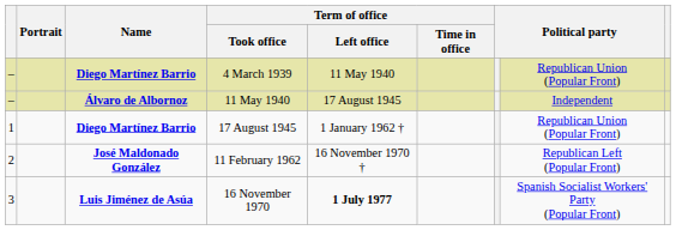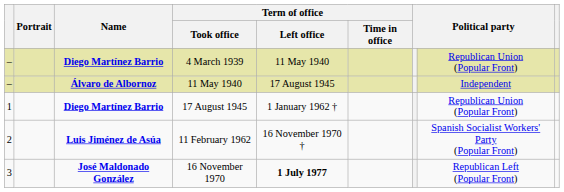11 February 1962 | Name: José Maldonado González -> Luis Jiménez de Asúa
11 February 1962 | column 8: Republican Left (Popular Front) -> Spanish Socialist Workers' Party (Popular Front)
16 November 1970 | Name: Luis Jiménez de Asúa -> José Maldonado González
16 November 1970 | column 8: Spanish Socialist Workers' Party (Popular Front) -> Republican Left (Popular Front)
